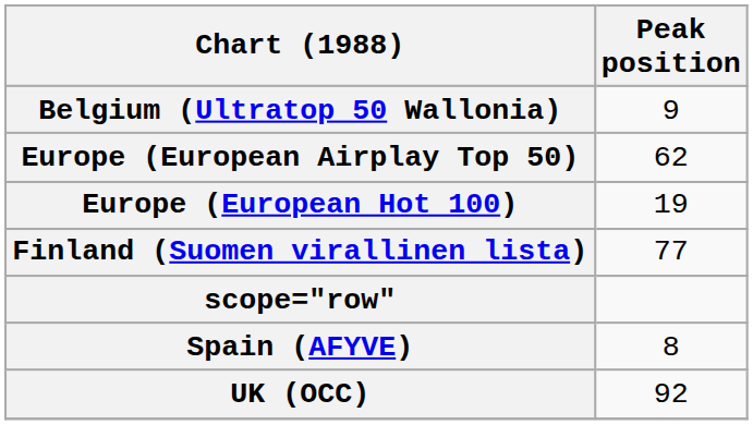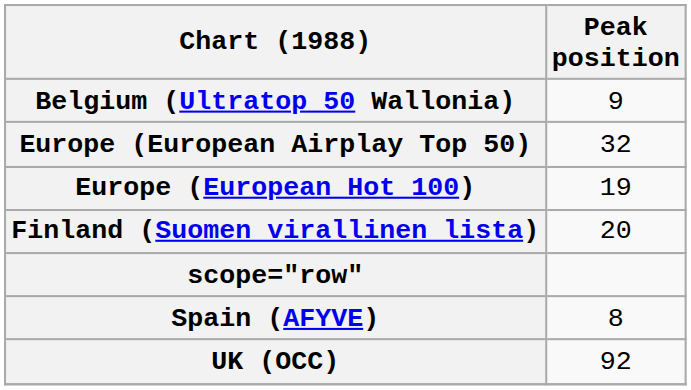Europe (European Airplay Top 50) | Peak position: 62 -> 32
Finland (Suomen virallinen lista) | Peak position: 77 -> 20
